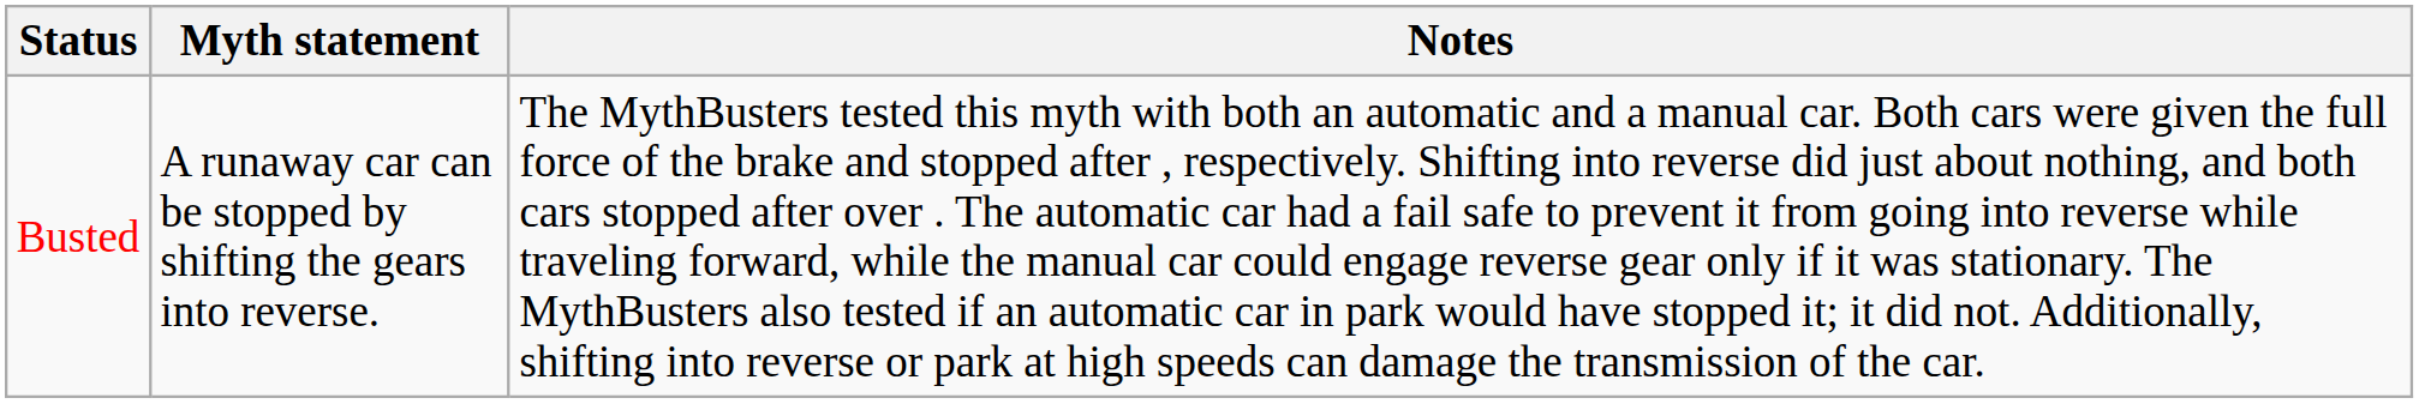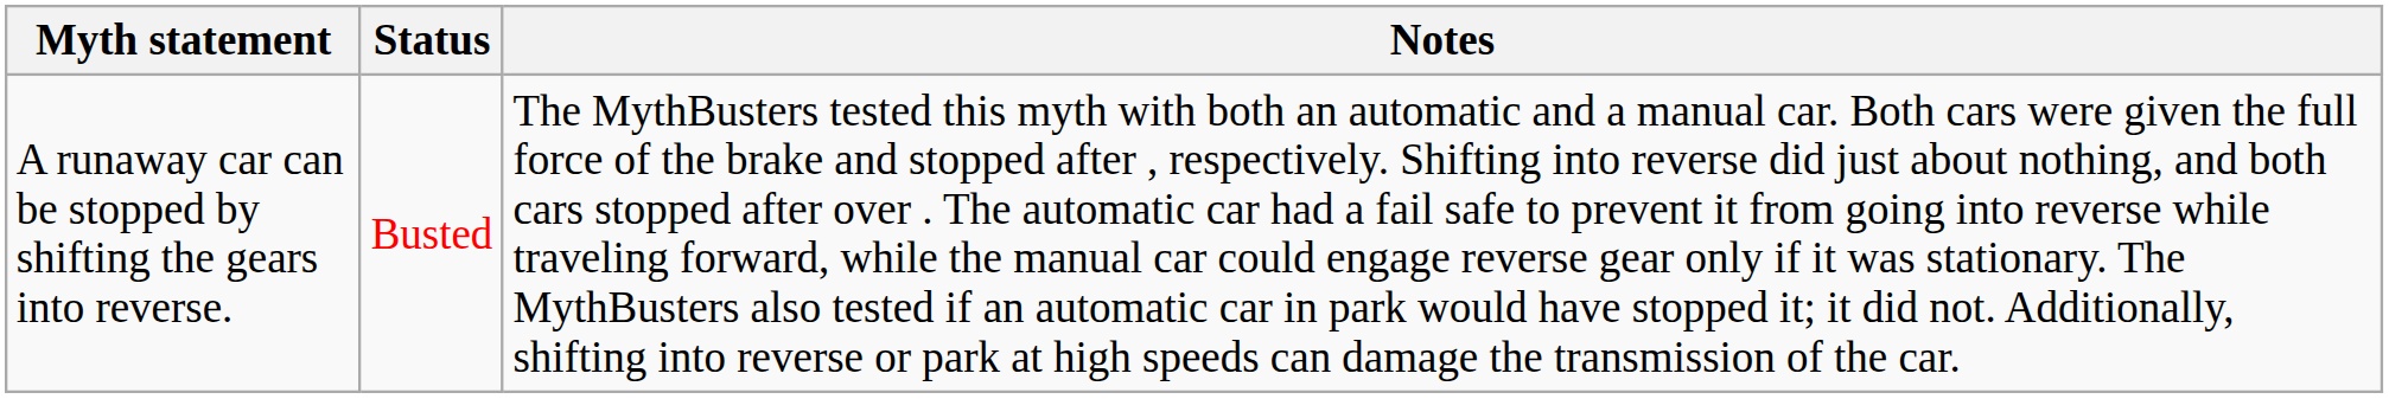columns swapped: Myth statement <-> Status
